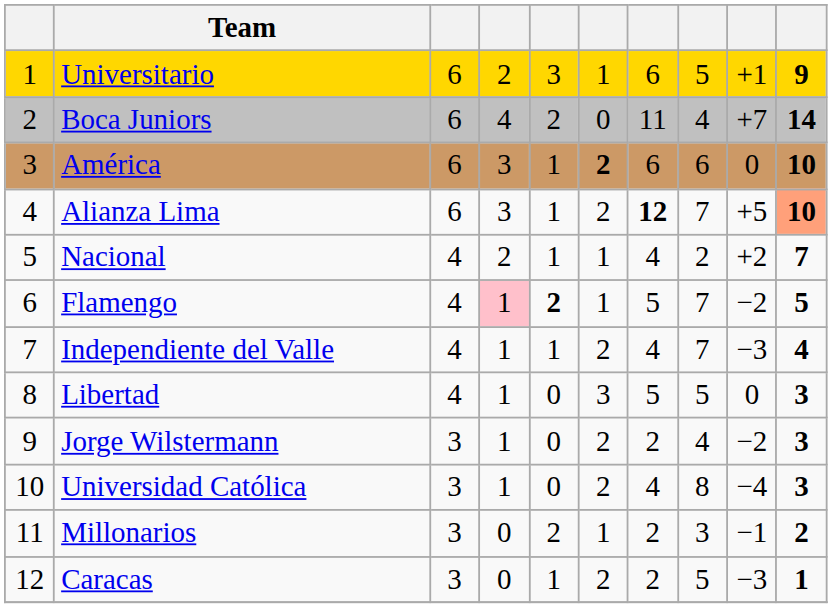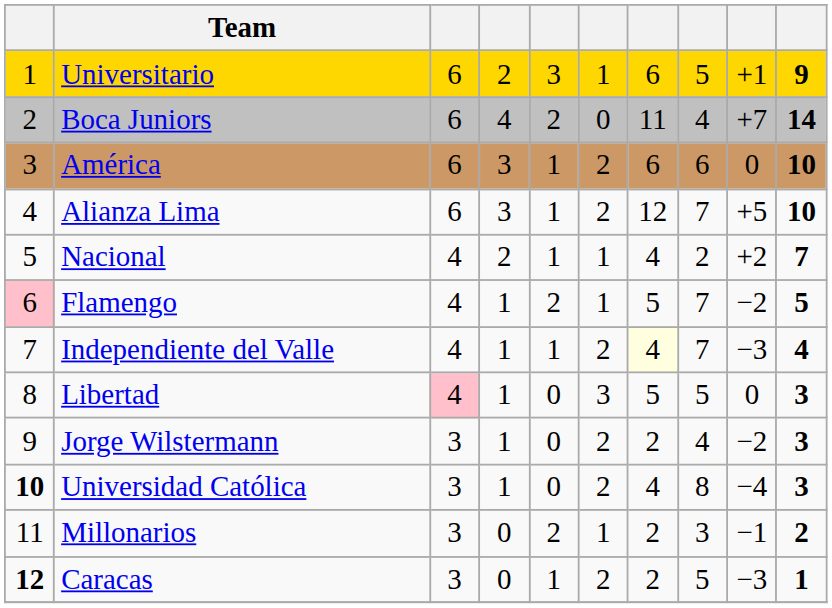América | column 6: bold -> normal
Alianza Lima | column 7: bold -> normal
Alianza Lima | column 10: lightsalmon background -> no background
Flamengo | column 1: no background -> pink background
Flamengo | column 4: pink background -> no background
Flamengo | column 5: bold -> normal
Independiente del Valle | column 7: no background -> lightyellow background
Libertad | column 3: no background -> pink background
Universidad Católica | column 1: normal -> bold
Caracas | column 1: normal -> bold
